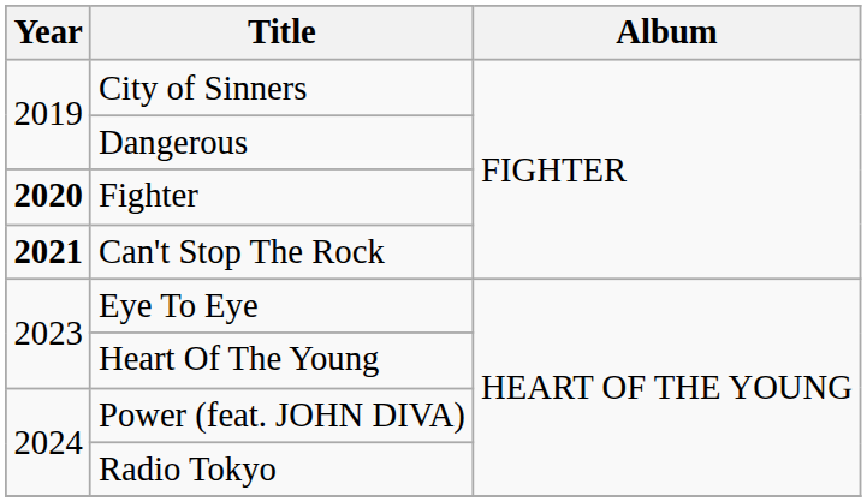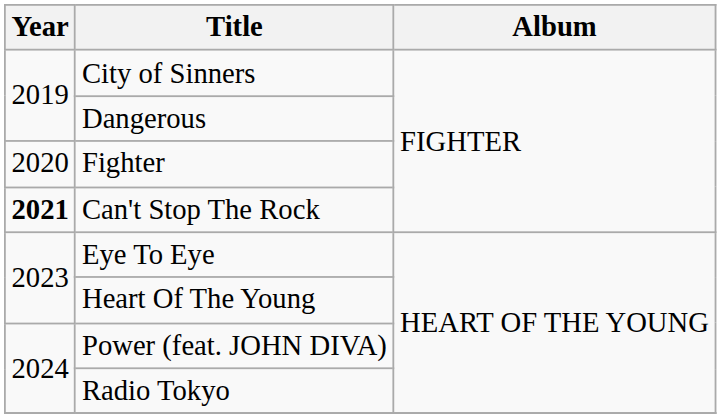Fighter | Year: bold -> normal
